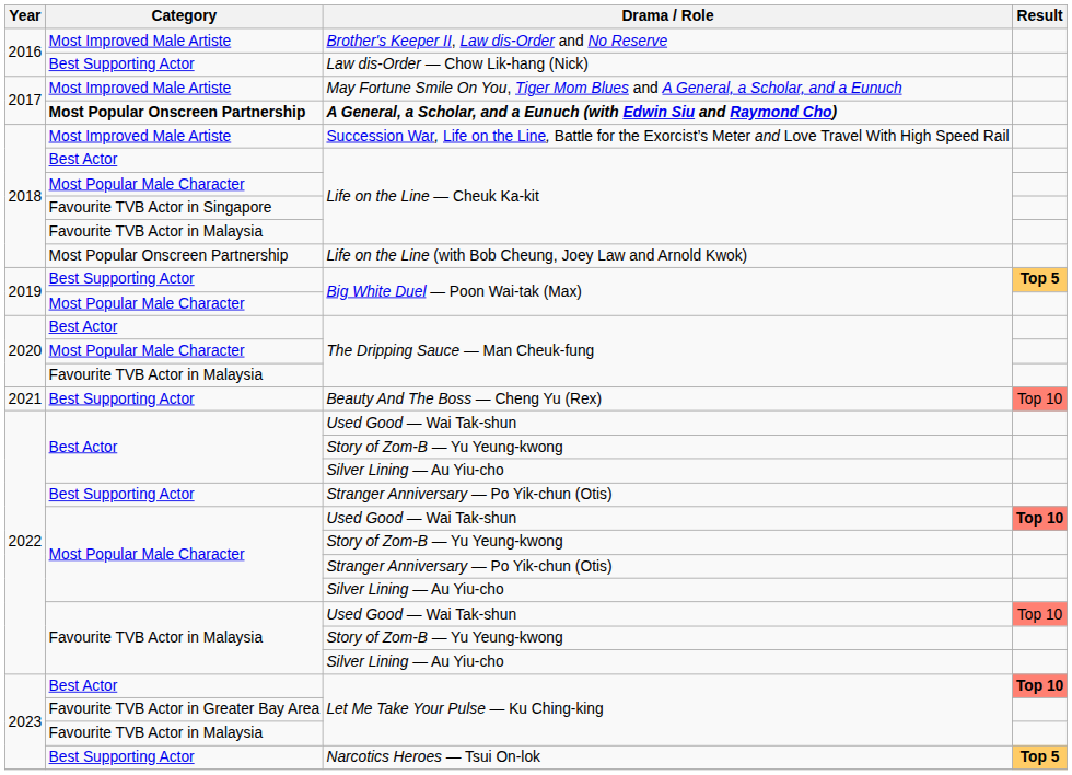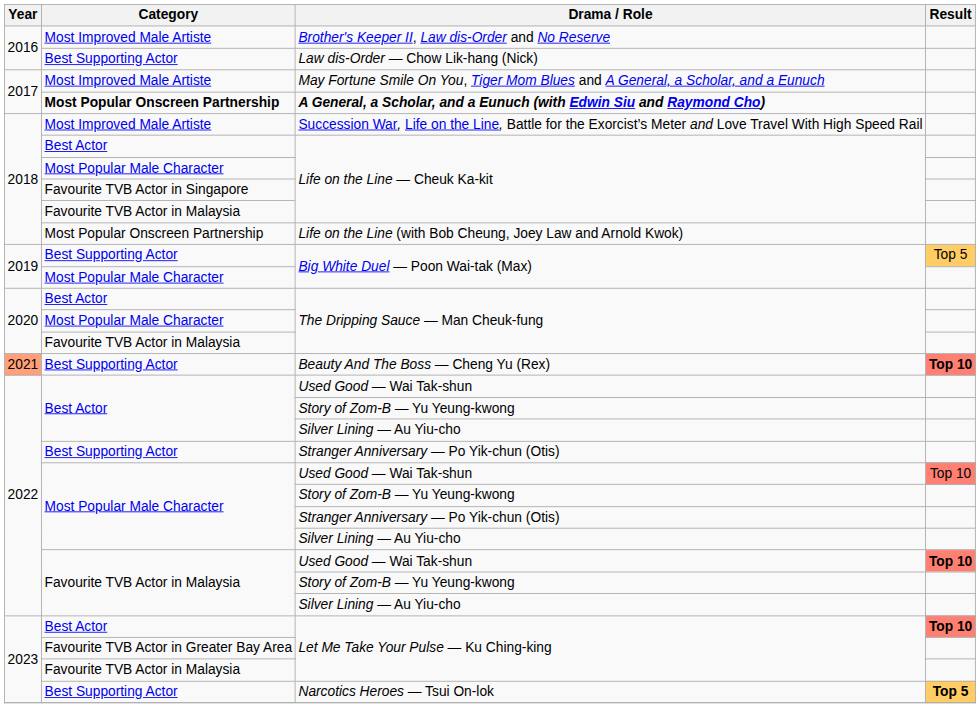Best Supporting Actor / Big White Duel — Poon Wai-tak (Max) | Result: bold -> normal
Beauty And The Boss — Cheng Yu (Rex) | Year: no background -> lightsalmon background
Beauty And The Boss — Cheng Yu (Rex) | Result: normal -> bold
Most Popular Male Character / Used Good — Wai Tak-shun | Result: bold -> normal
Favourite TVB Actor in Malaysia / Used Good — Wai Tak-shun | Result: normal -> bold
